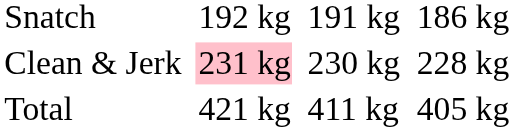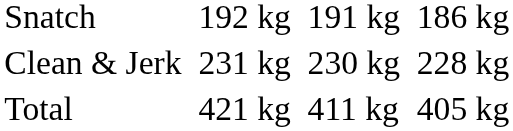Clean & Jerk | column 2: pink background -> no background
